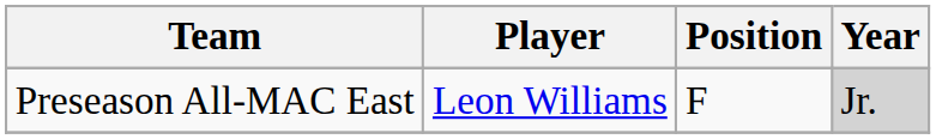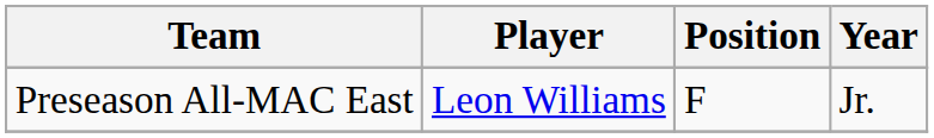row 2 | Year: lightgrey background -> no background
